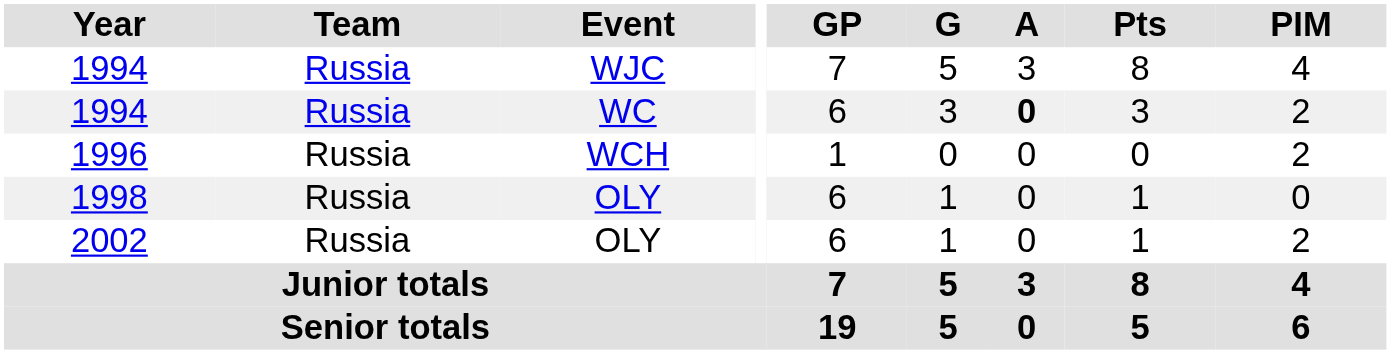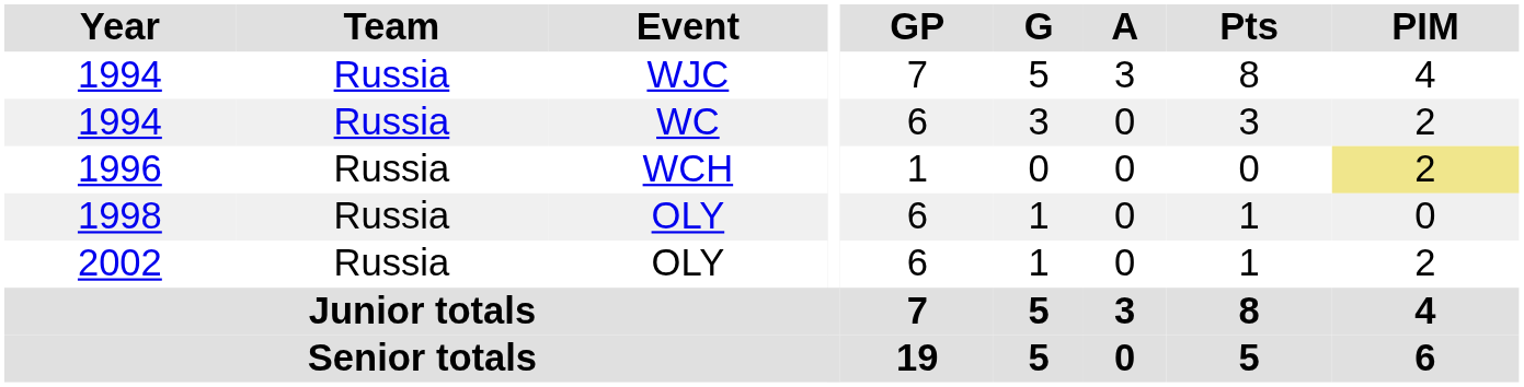1994 / WC | A: bold -> normal
1996 | PIM: no background -> khaki background
